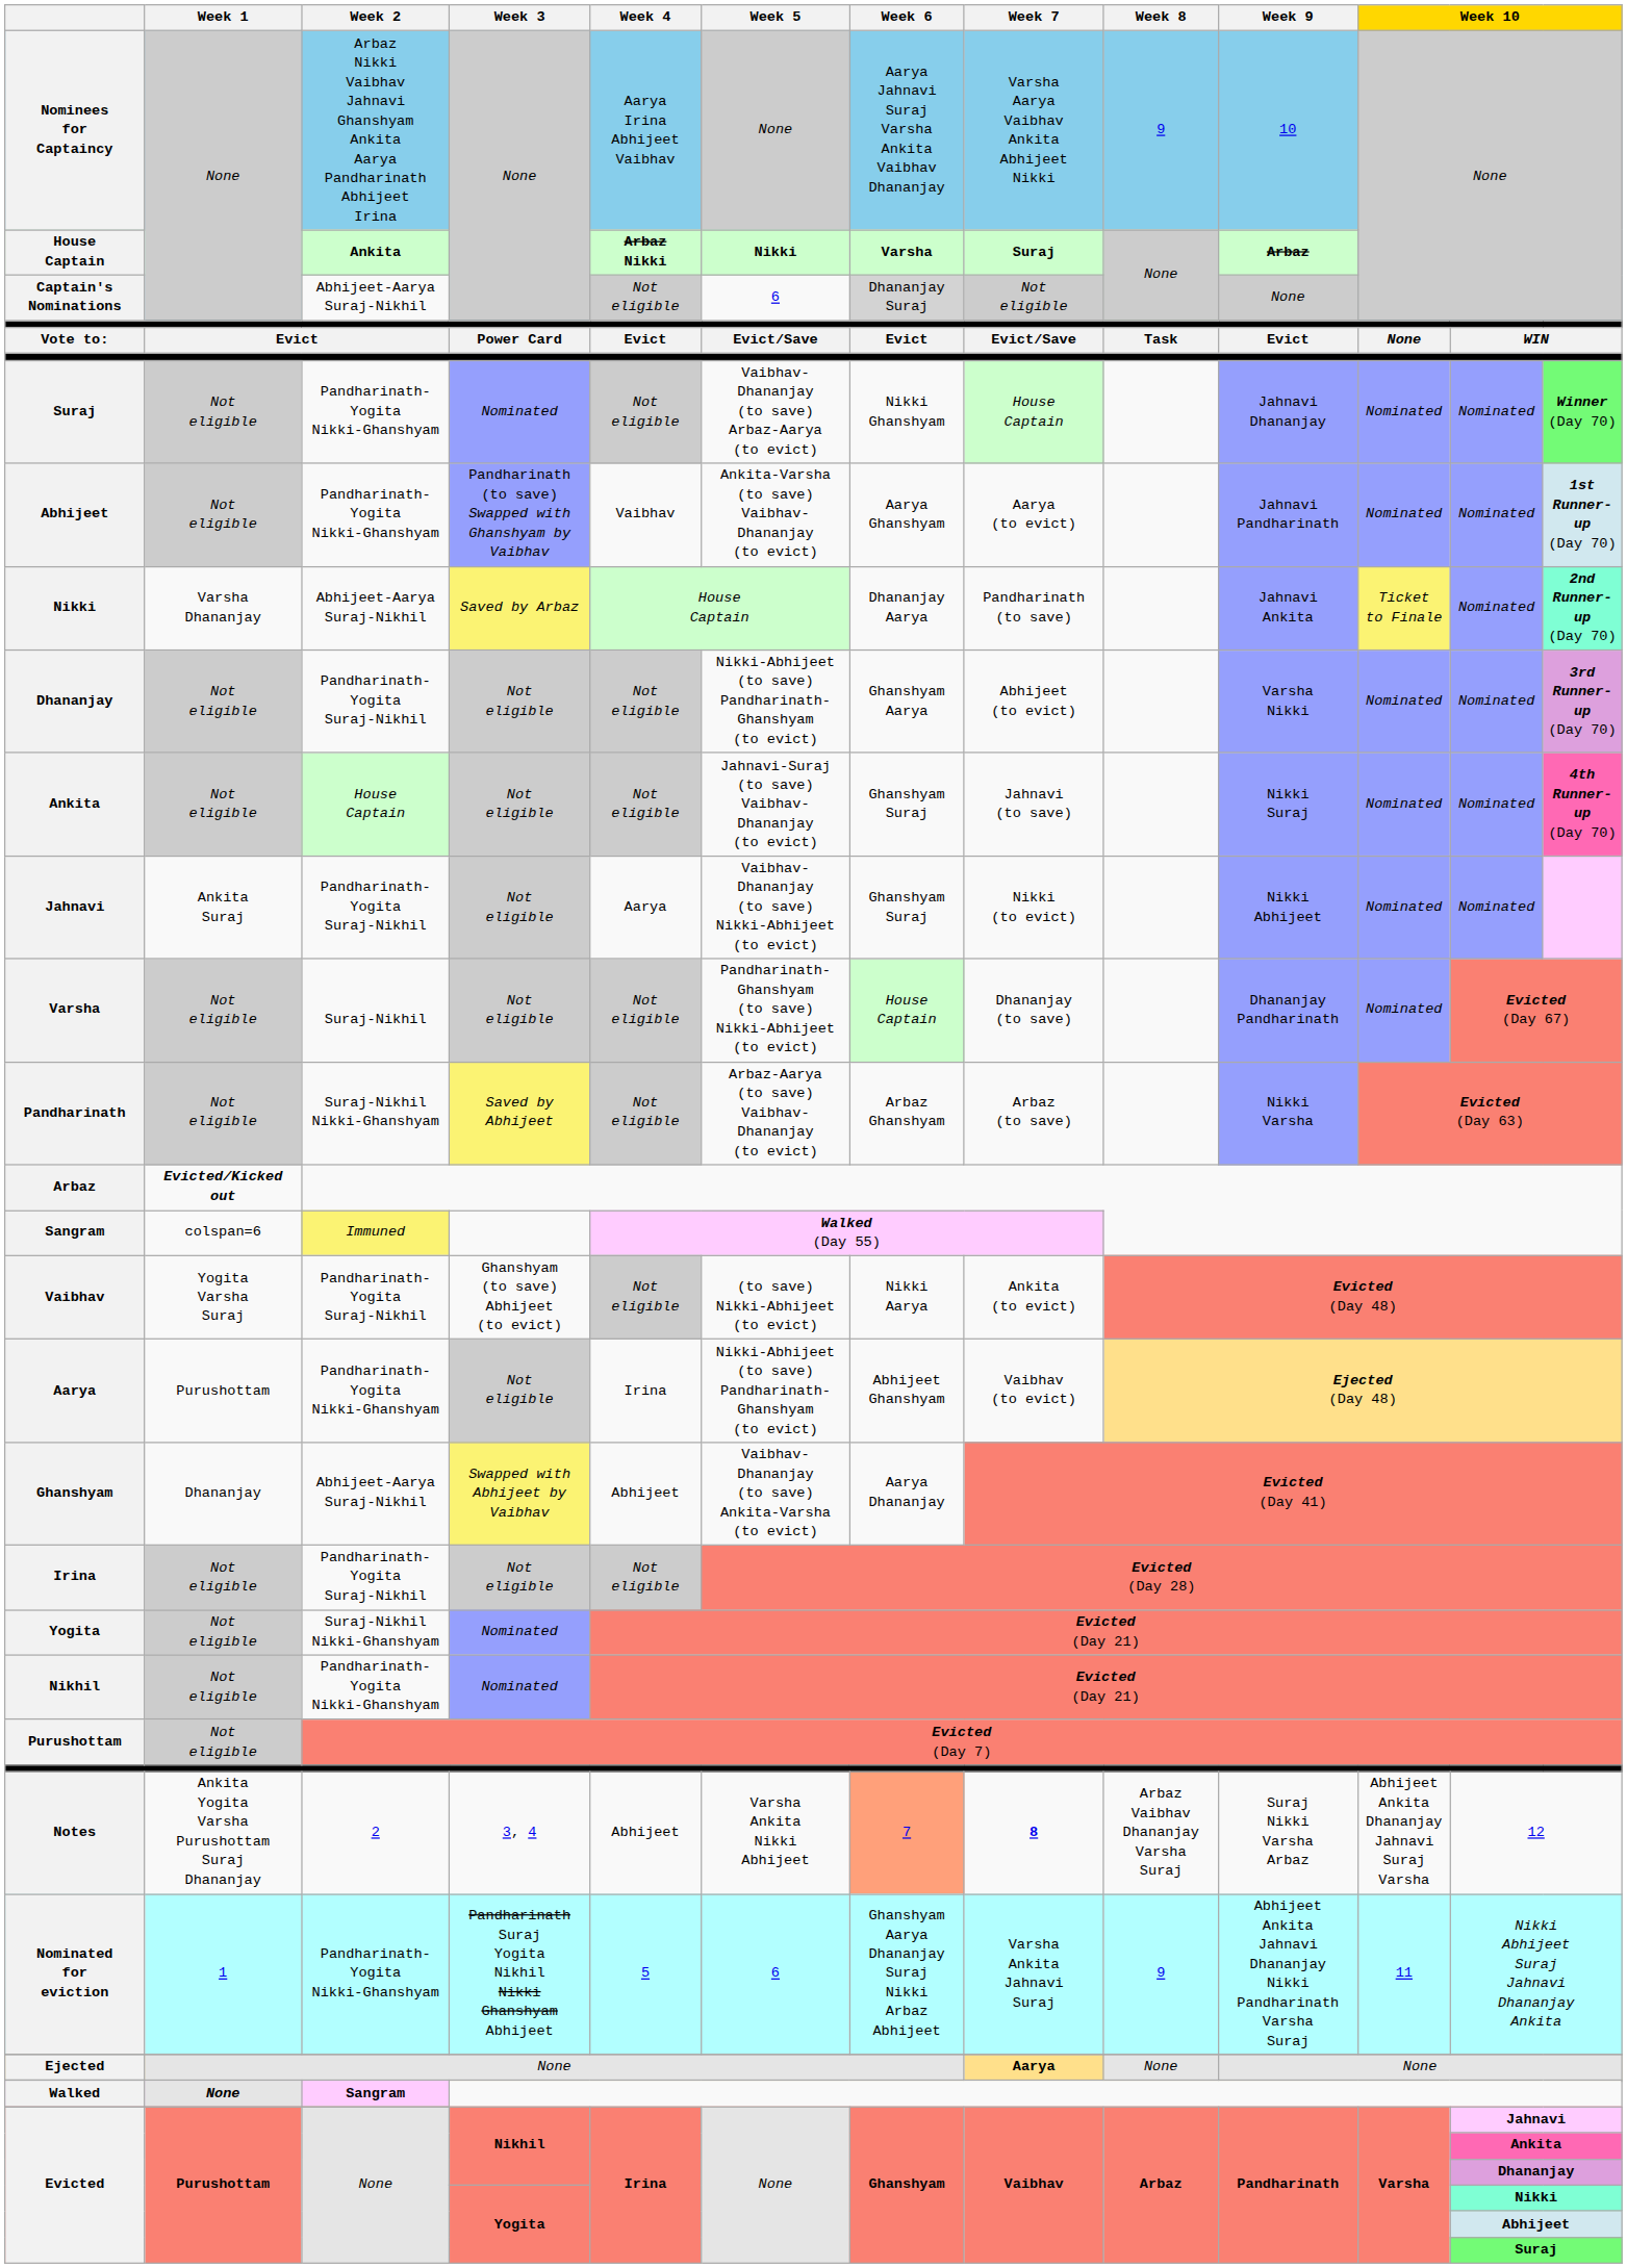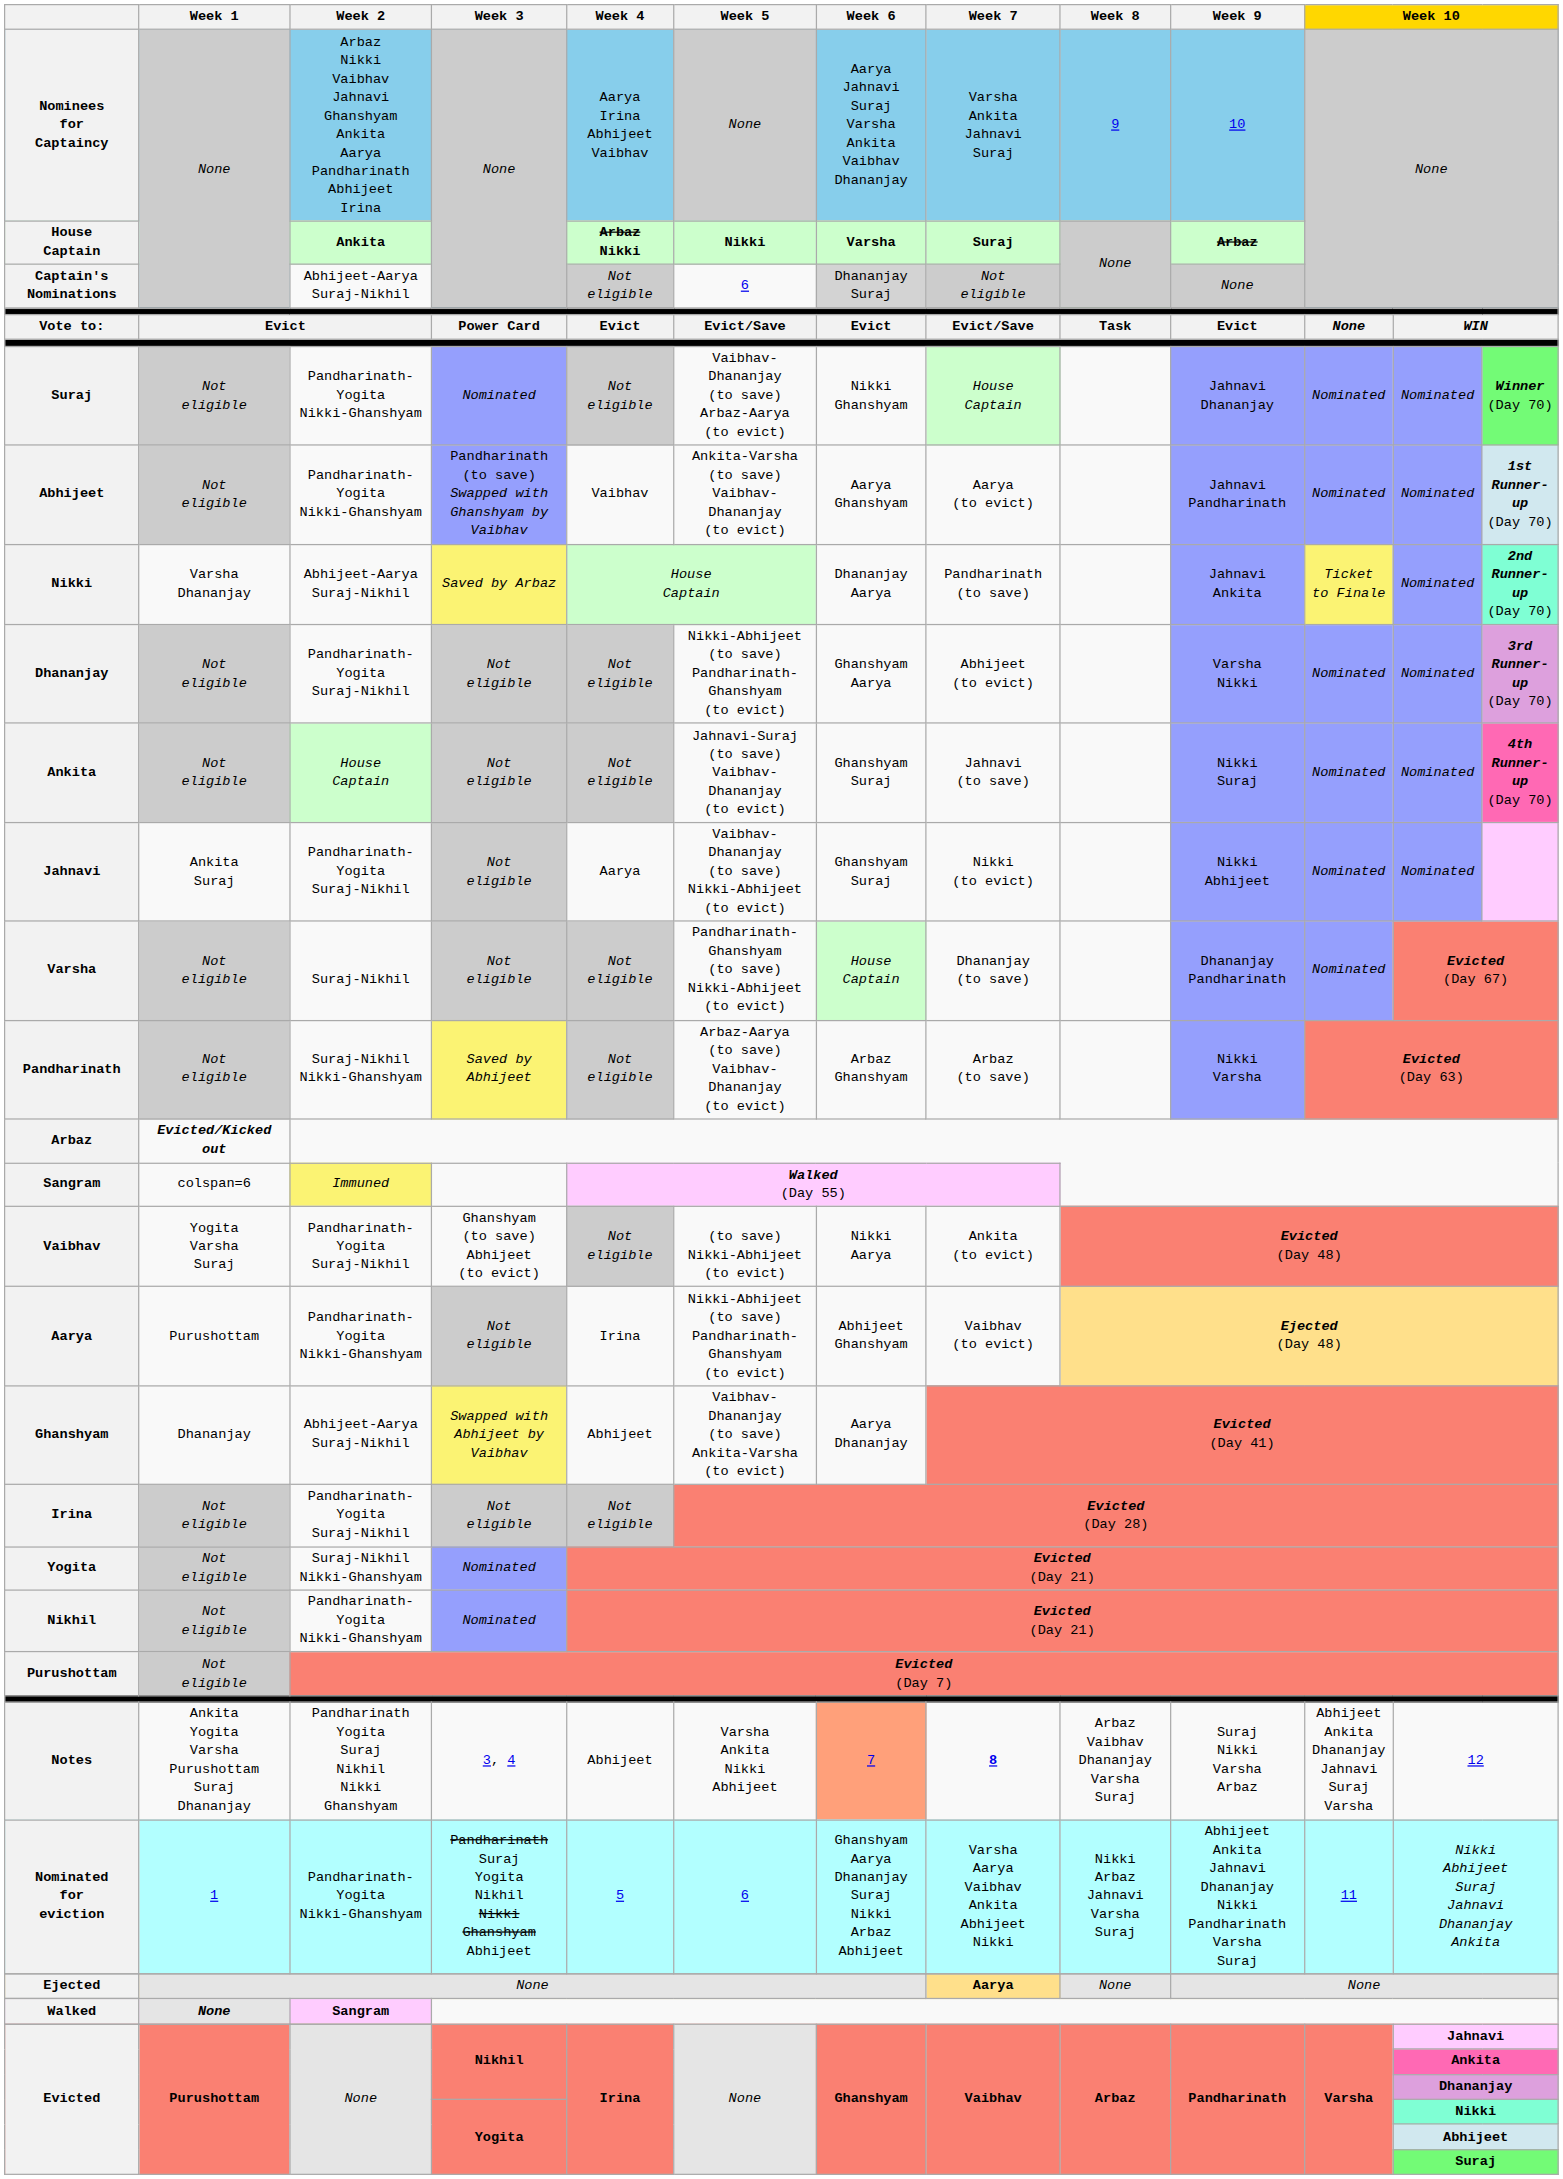Nominees for Captaincy | Week 7: Varsha Aarya Vaibhav Ankita Abhijeet Nikki -> Varsha Ankita Jahnavi Suraj
Notes | Week 2: 2 -> Pandharinath Yogita Suraj Nikhil Nikki Ghanshyam
Nominated for eviction | Week 7: Varsha Ankita Jahnavi Suraj -> Varsha Aarya Vaibhav Ankita Abhijeet Nikki
Nominated for eviction | Week 8: 9 -> Nikki Arbaz Jahnavi Varsha Suraj
